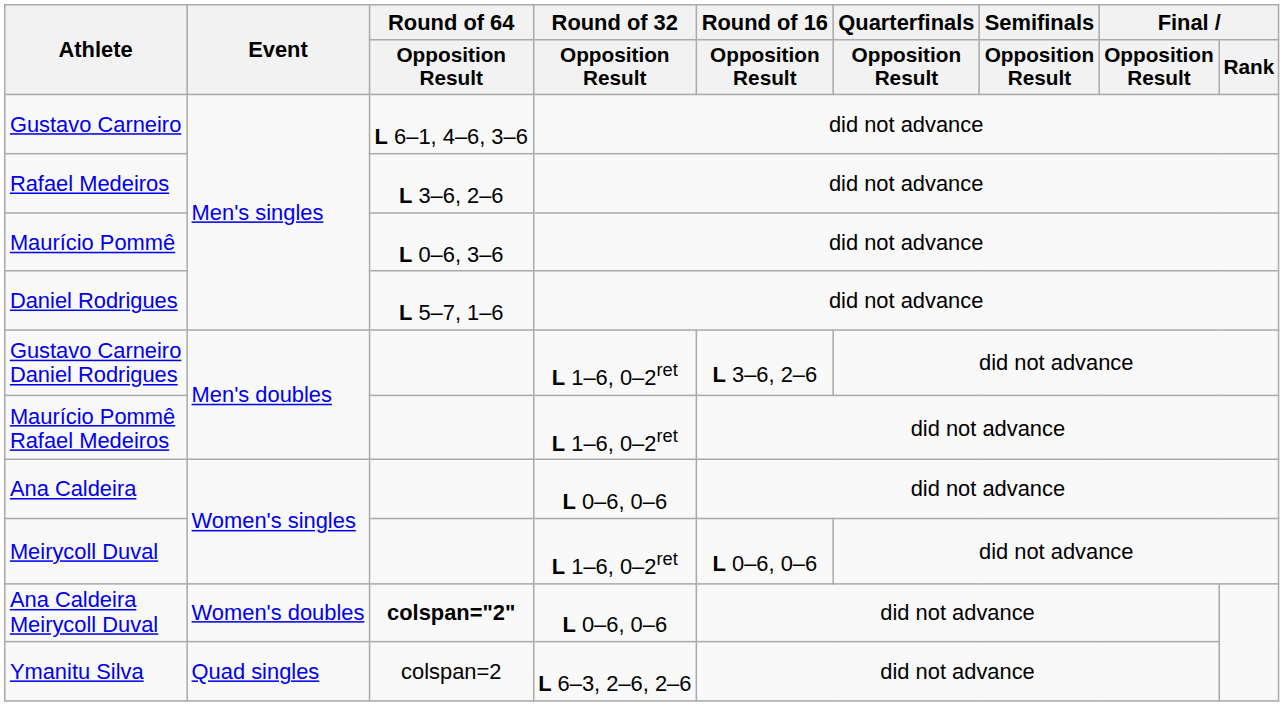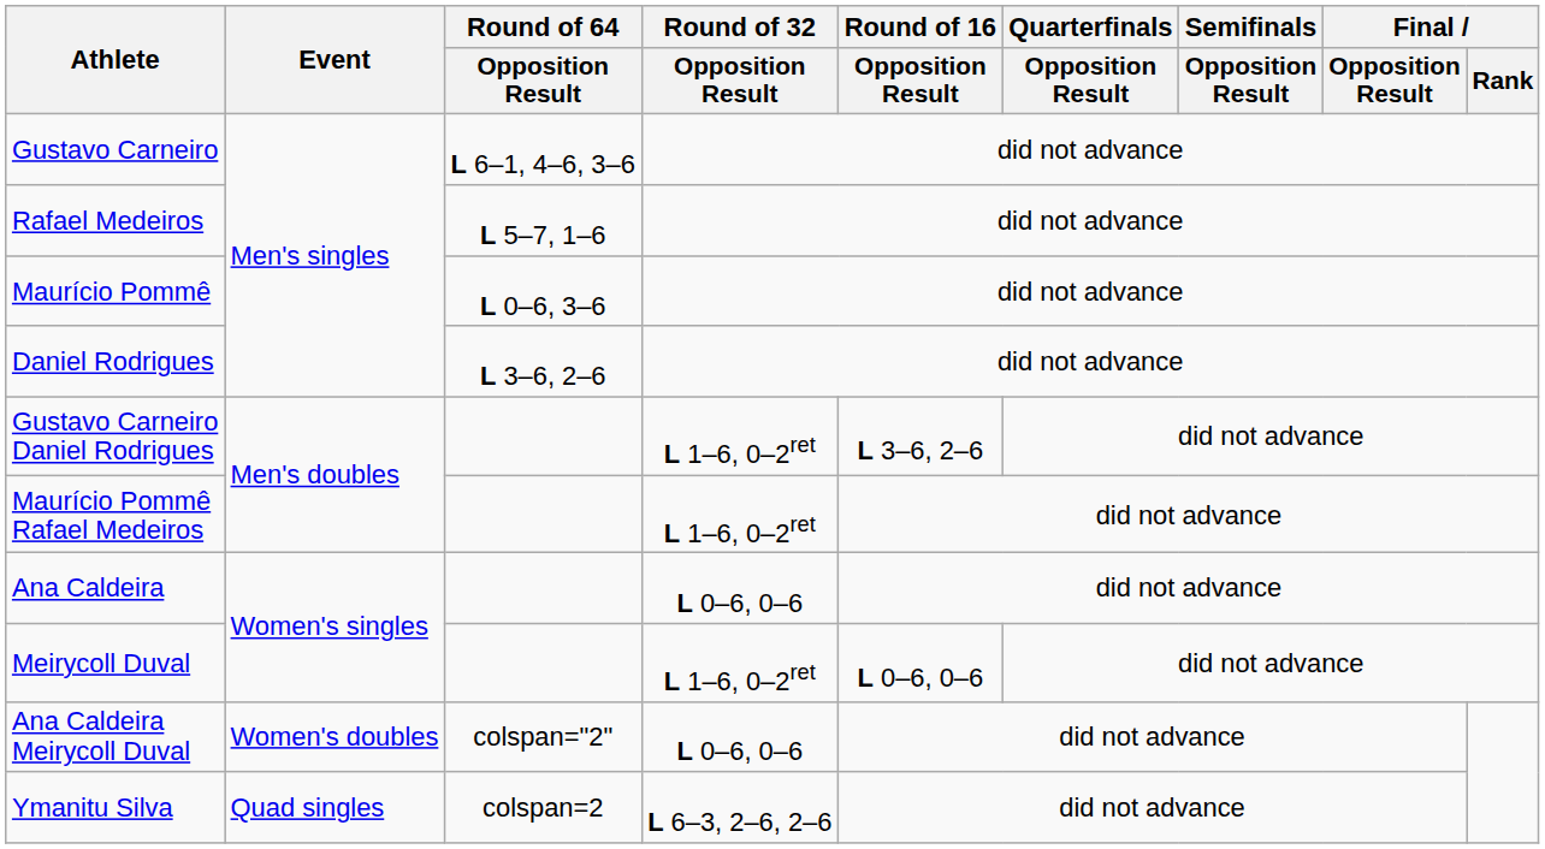Rafael Medeiros | Round of 64 / Opposition Result: L 3–6, 2–6 -> L 5–7, 1–6
Daniel Rodrigues | Round of 64 / Opposition Result: L 5–7, 1–6 -> L 3–6, 2–6
Ana Caldeira Meirycoll Duval | Round of 64 / Opposition Result: bold -> normal
